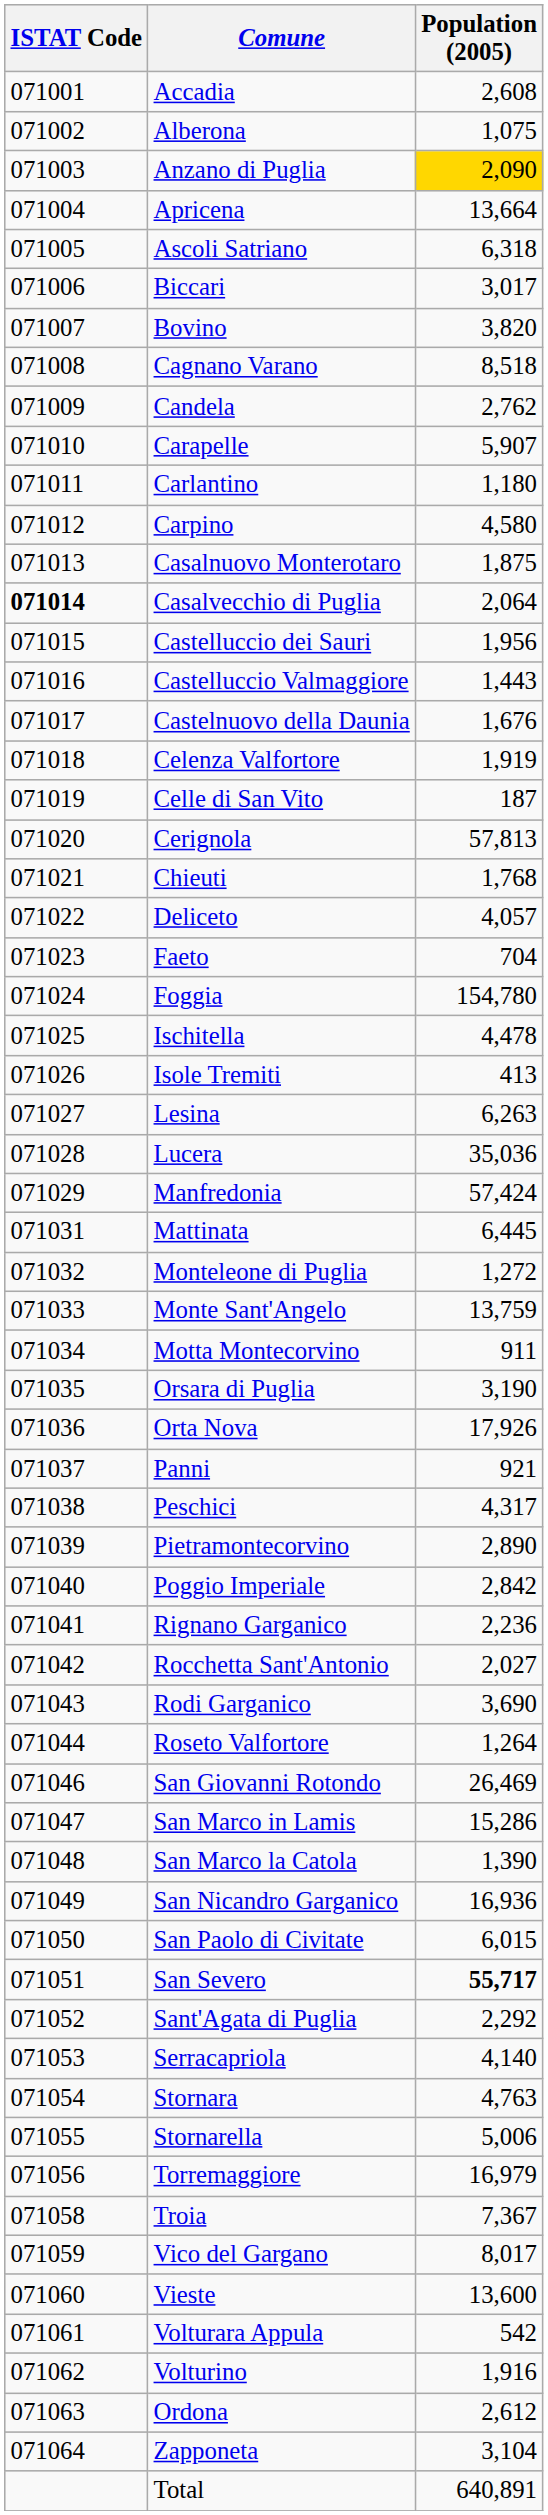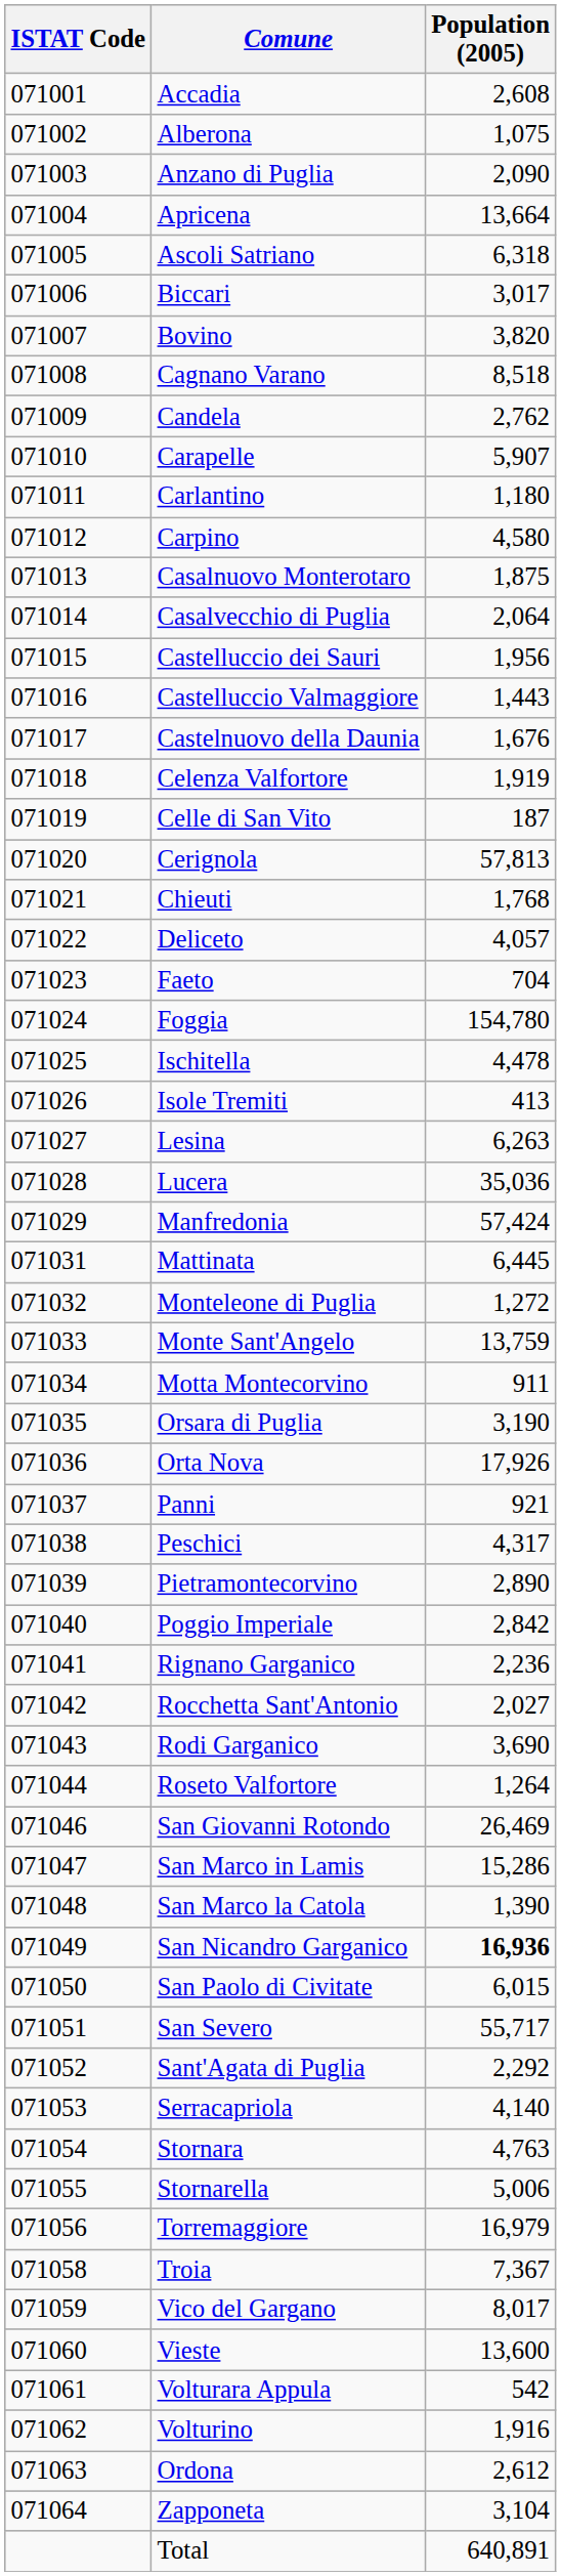Anzano di Puglia | Population (2005): gold background -> no background
Casalvecchio di Puglia | ISTAT Code: bold -> normal
San Nicandro Garganico | Population (2005): normal -> bold
San Severo | Population (2005): bold -> normal
